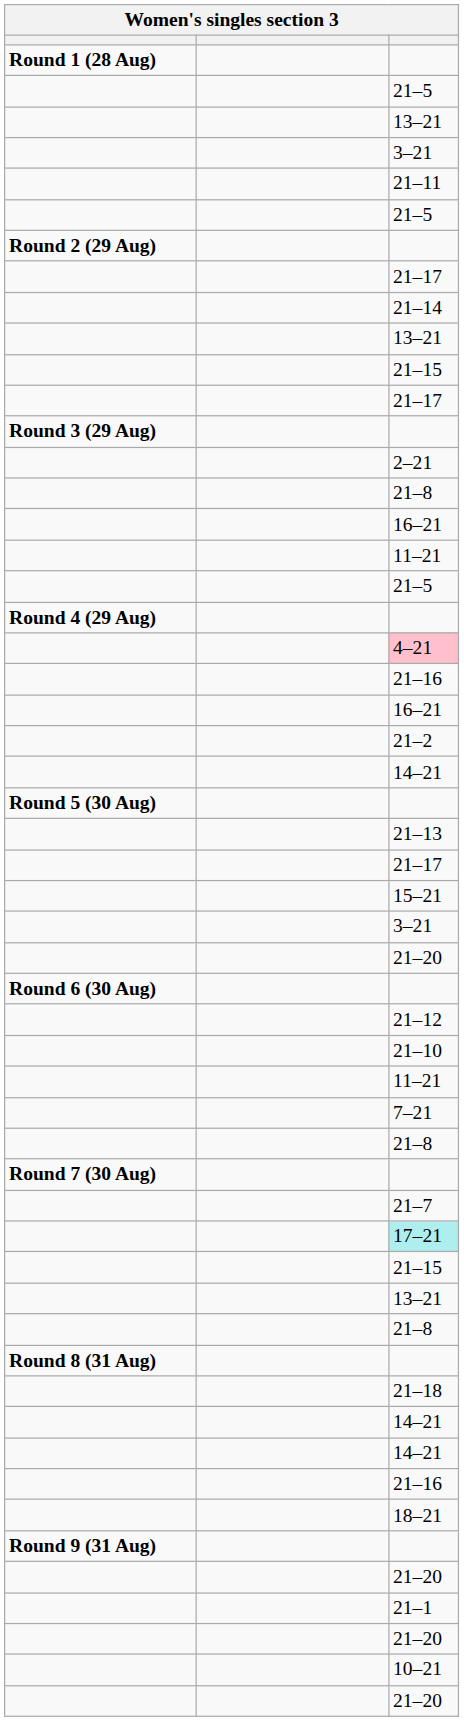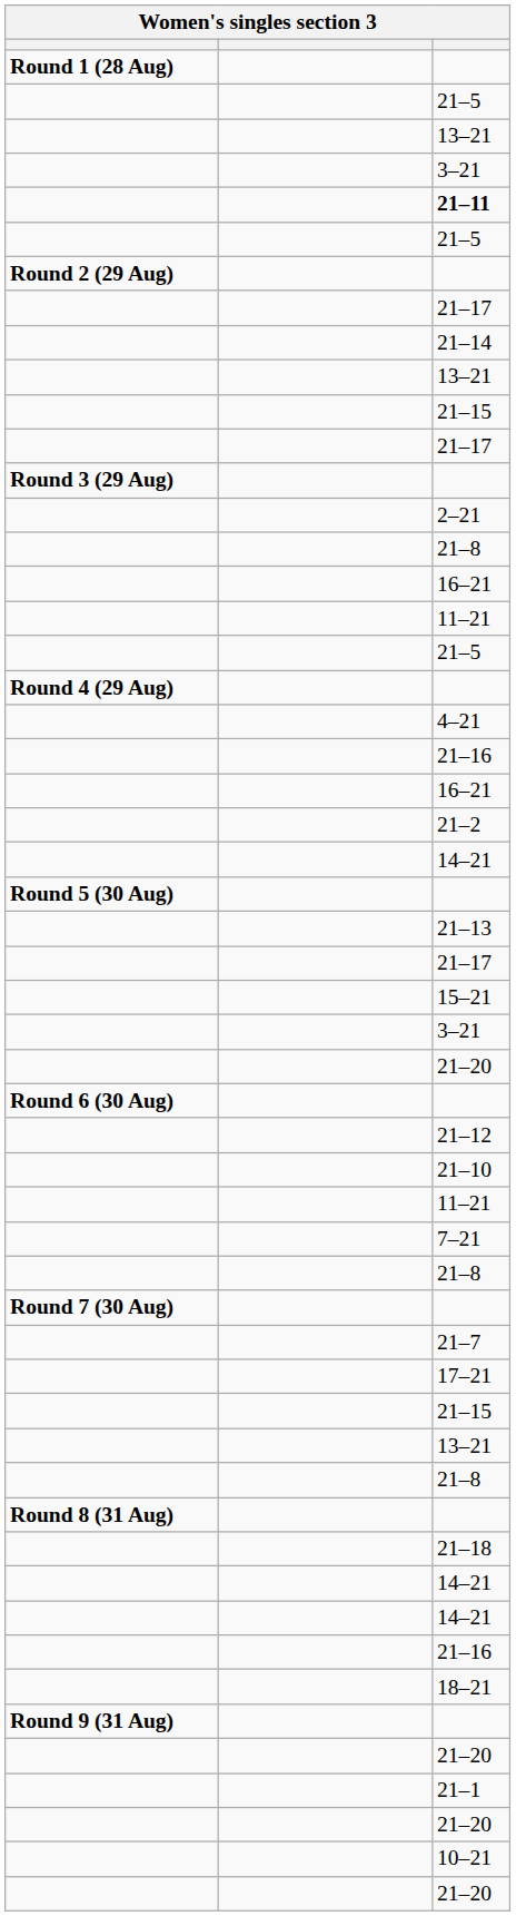21–11 | column 3: normal -> bold
4–21 | column 3: pink background -> no background
17–21 | column 3: paleturquoise background -> no background
